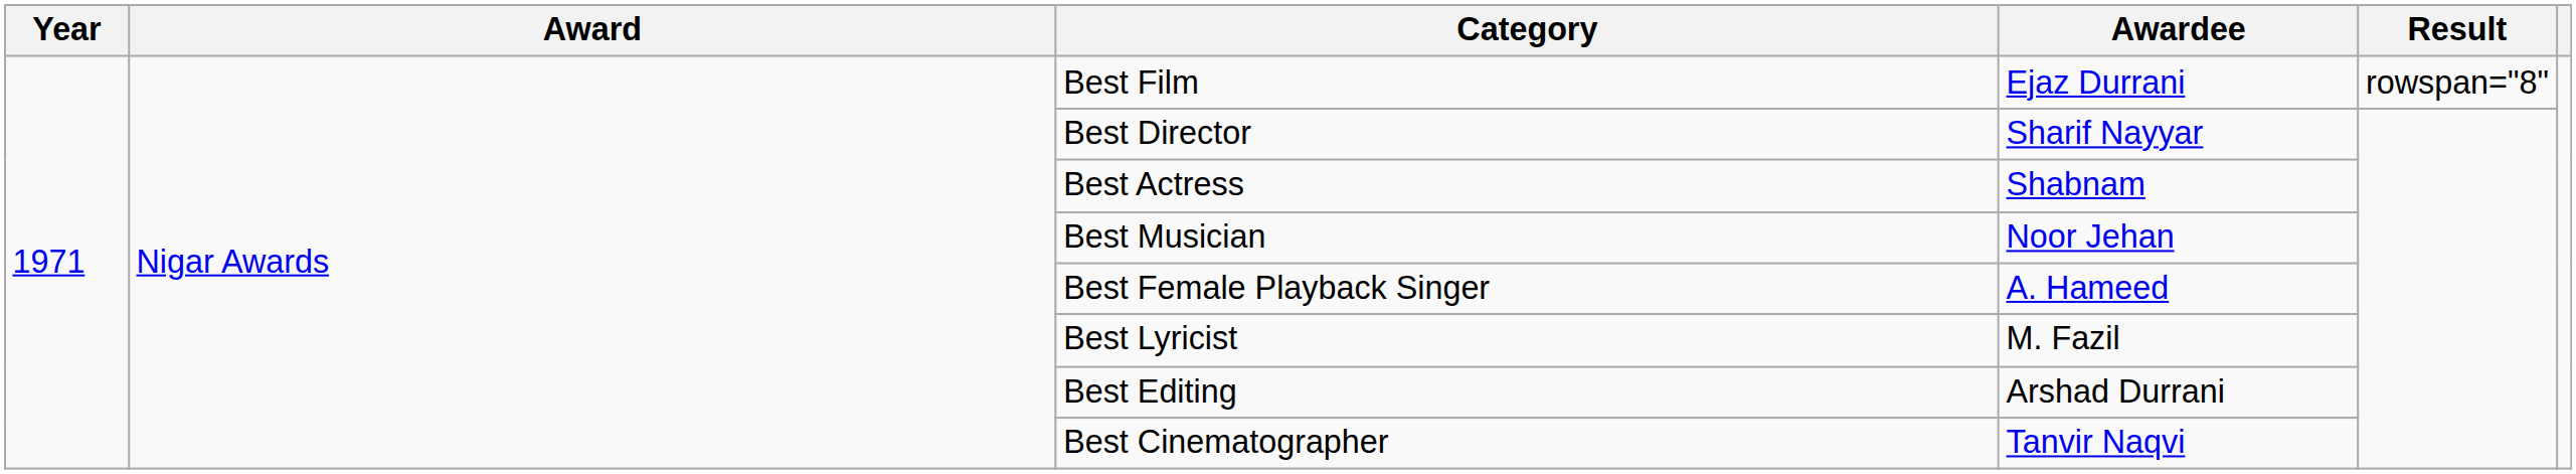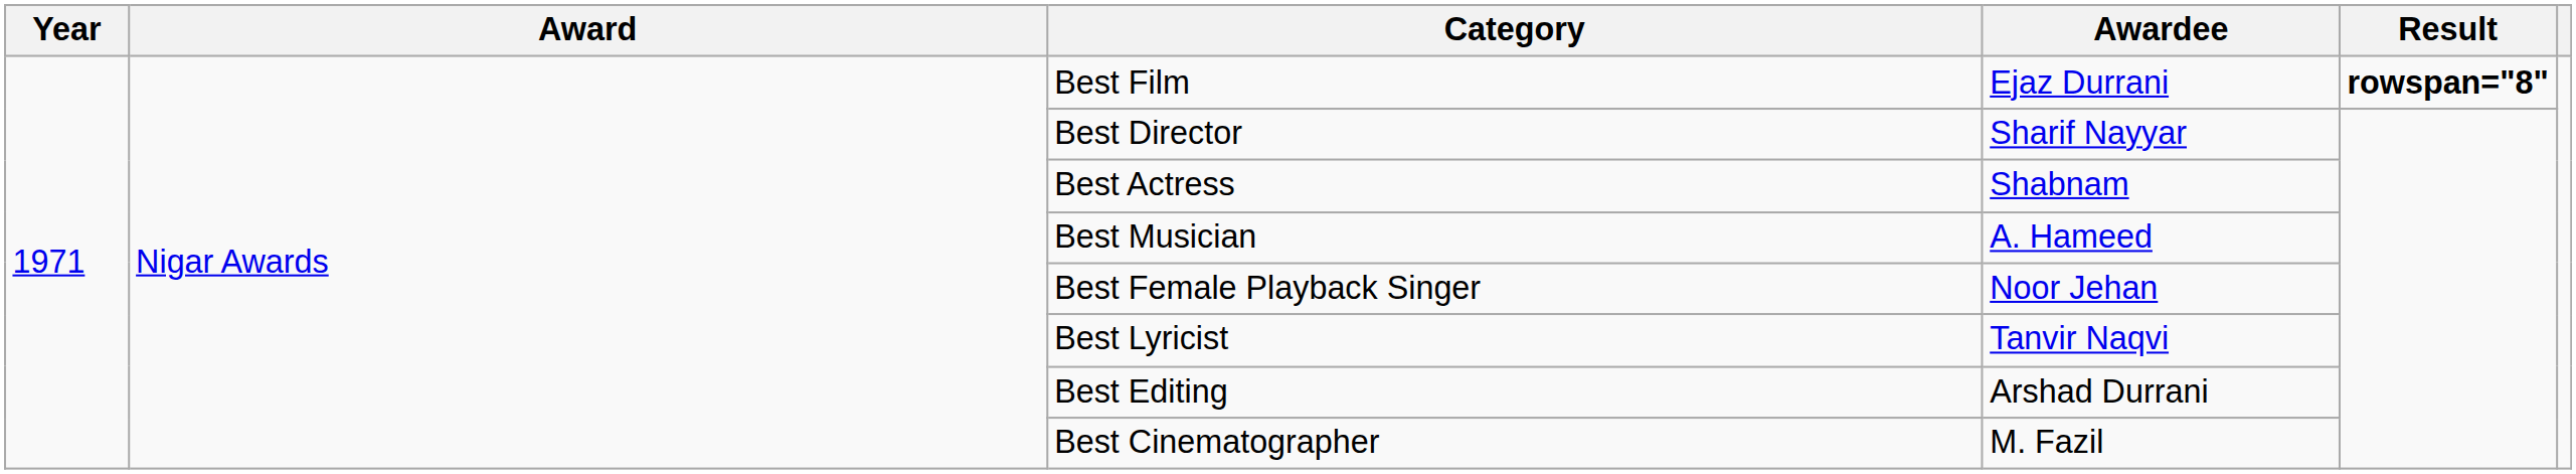Best Film | Result: normal -> bold
Best Musician | Awardee: Noor Jehan -> A. Hameed
Best Female Playback Singer | Awardee: A. Hameed -> Noor Jehan
Best Lyricist | Awardee: M. Fazil -> Tanvir Naqvi
Best Cinematographer | Awardee: Tanvir Naqvi -> M. Fazil
